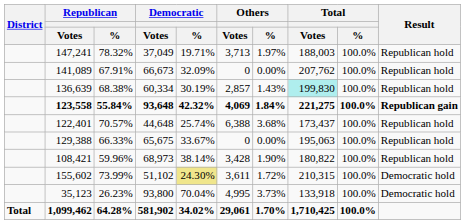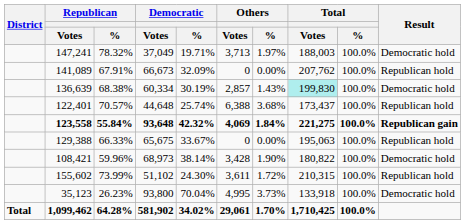147,241 | Result: Republican hold -> Democratic hold
136,639 | Result: Republican hold -> Democratic hold
rows swapped: 122,401 <-> 123,558
108,421 | Result: Republican hold -> Democratic hold
155,602 | Democratic / %: khaki background -> no background
155,602 | Result: Democratic hold -> Republican hold
